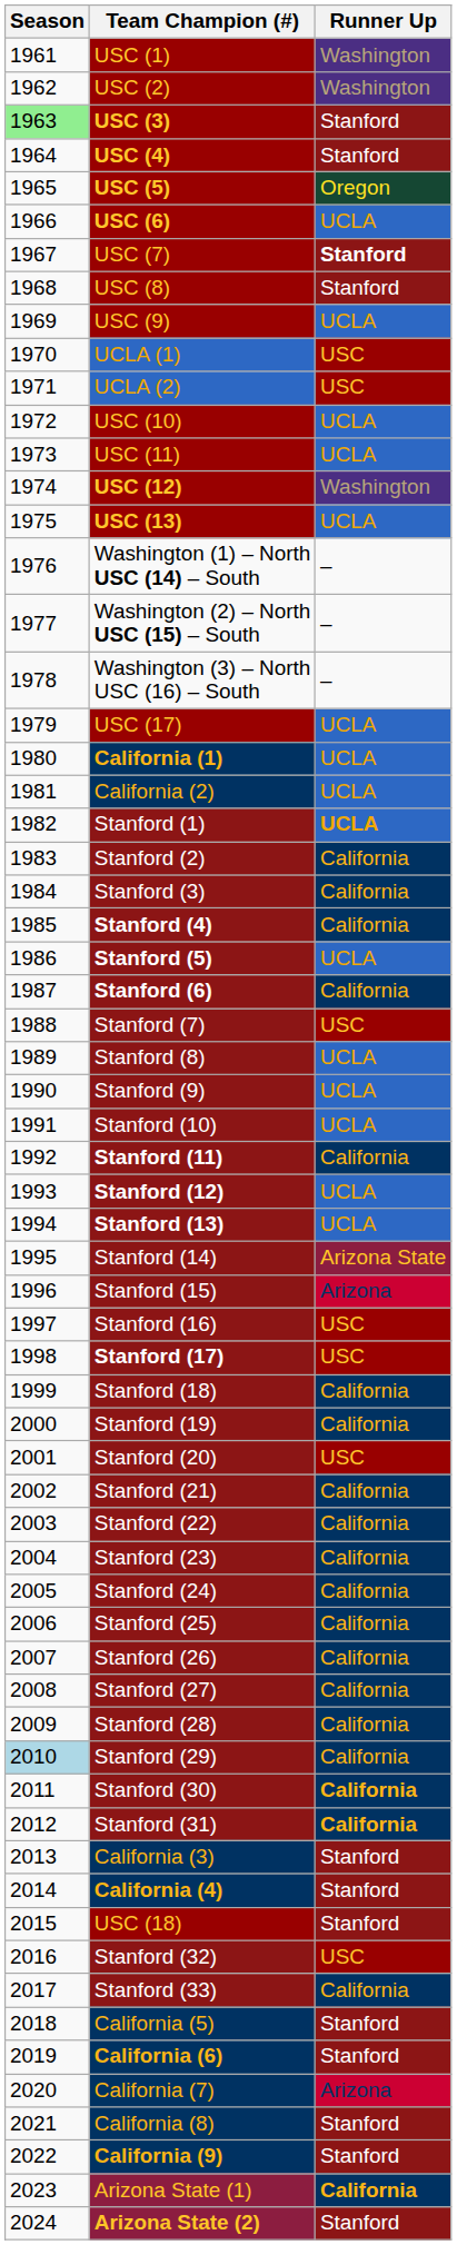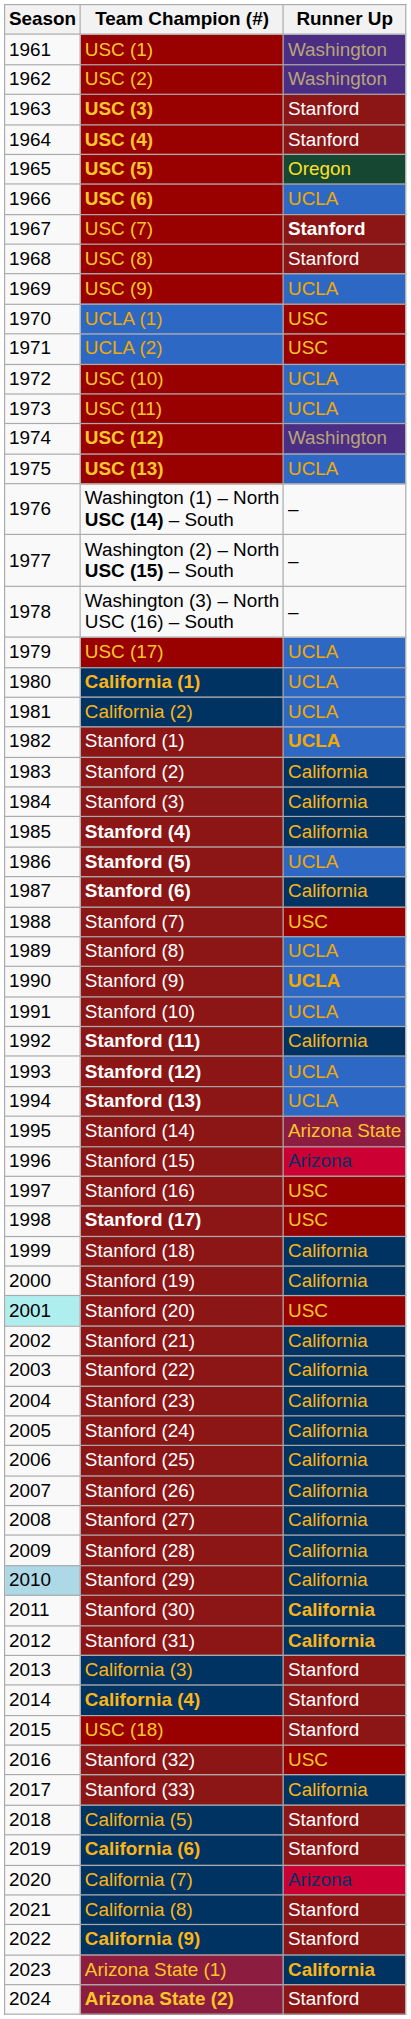USC (3) | Season: lightgreen background -> no background
Stanford (9) | Runner Up: normal -> bold
Stanford (20) | Season: no background -> paleturquoise background
